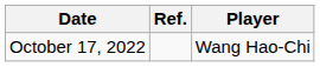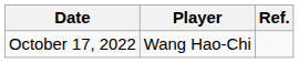columns swapped: Player <-> Ref.
